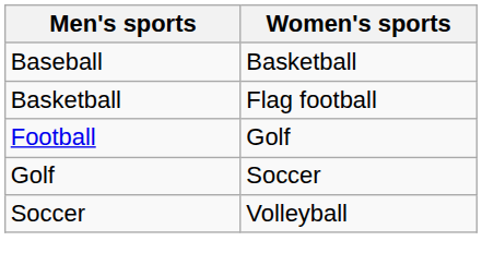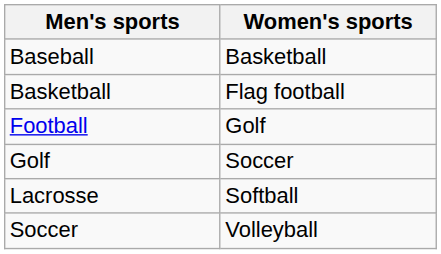+ row: Lacrosse | Softball
